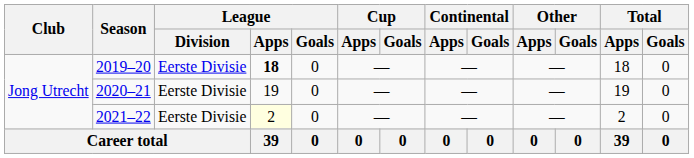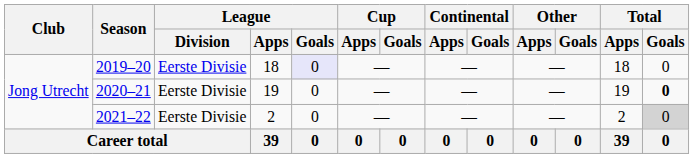2019–20 | League / Apps: bold -> normal
2019–20 | League / Goals: no background -> lavender background
2020–21 | Total / Goals: normal -> bold
2021–22 | League / Apps: lightyellow background -> no background
2021–22 | Total / Goals: no background -> lightgrey background
